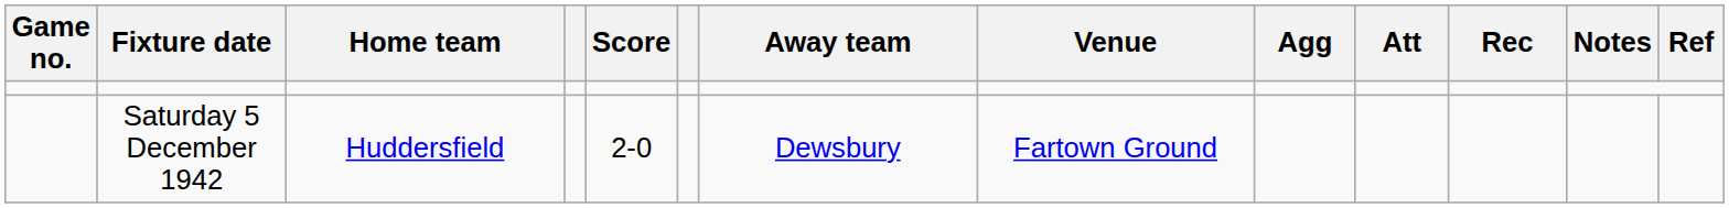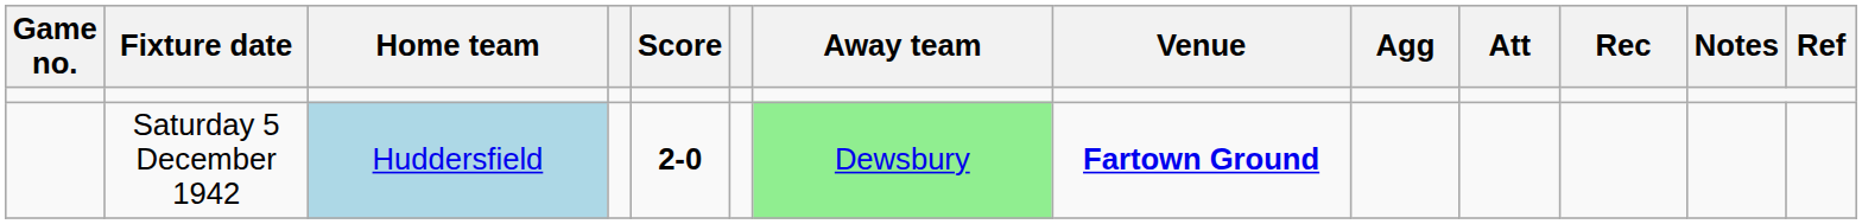Saturday 5 December 1942 | Home team: no background -> lightblue background
Saturday 5 December 1942 | Score: normal -> bold
Saturday 5 December 1942 | Away team: no background -> lightgreen background
Saturday 5 December 1942 | Venue: normal -> bold
